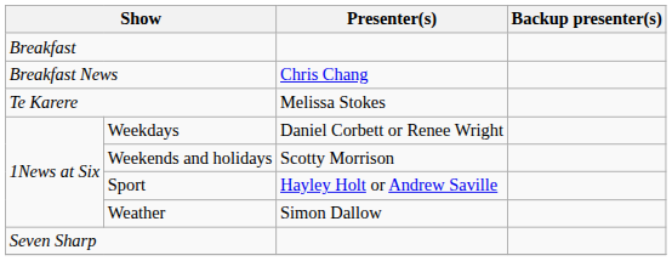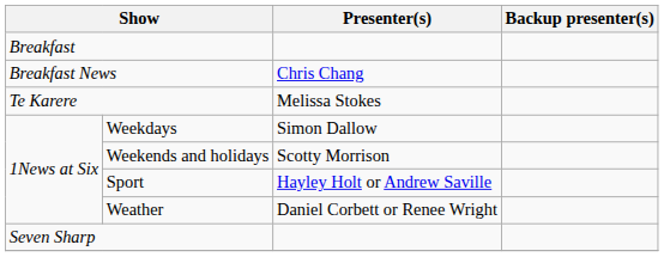Weekdays | Presenter(s): Daniel Corbett or Renee Wright -> Simon Dallow
Weather | Presenter(s): Simon Dallow -> Daniel Corbett or Renee Wright
